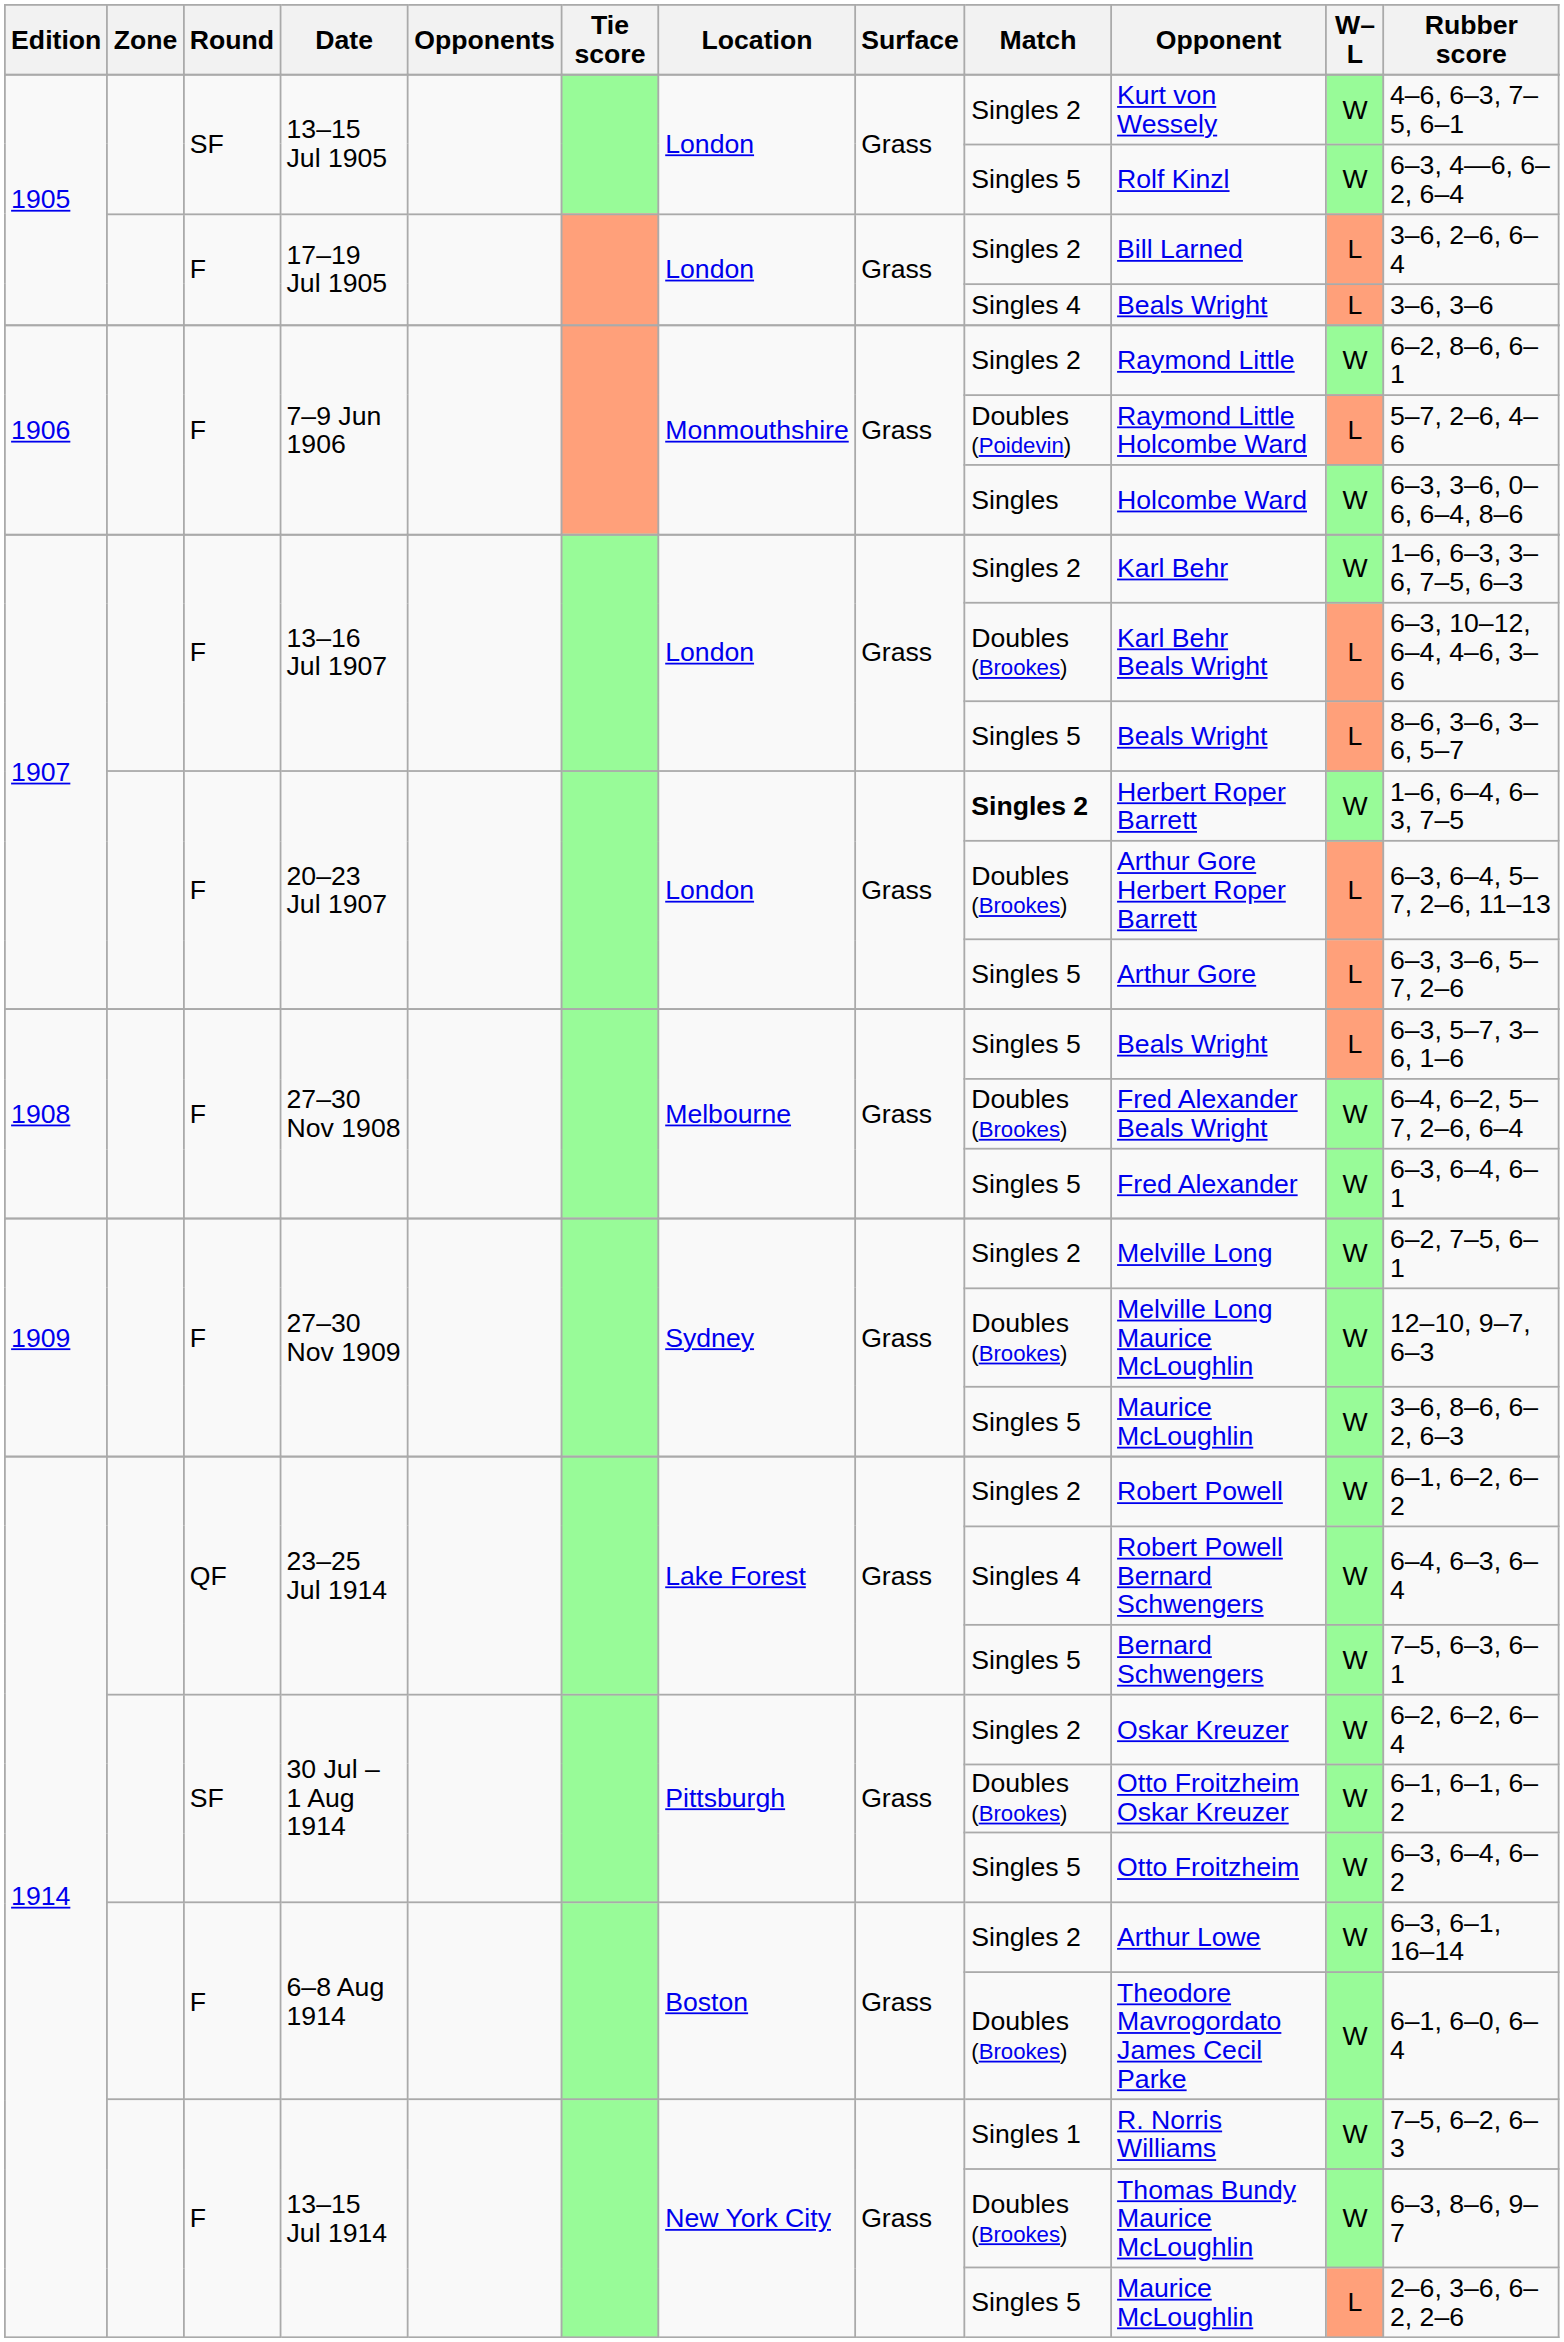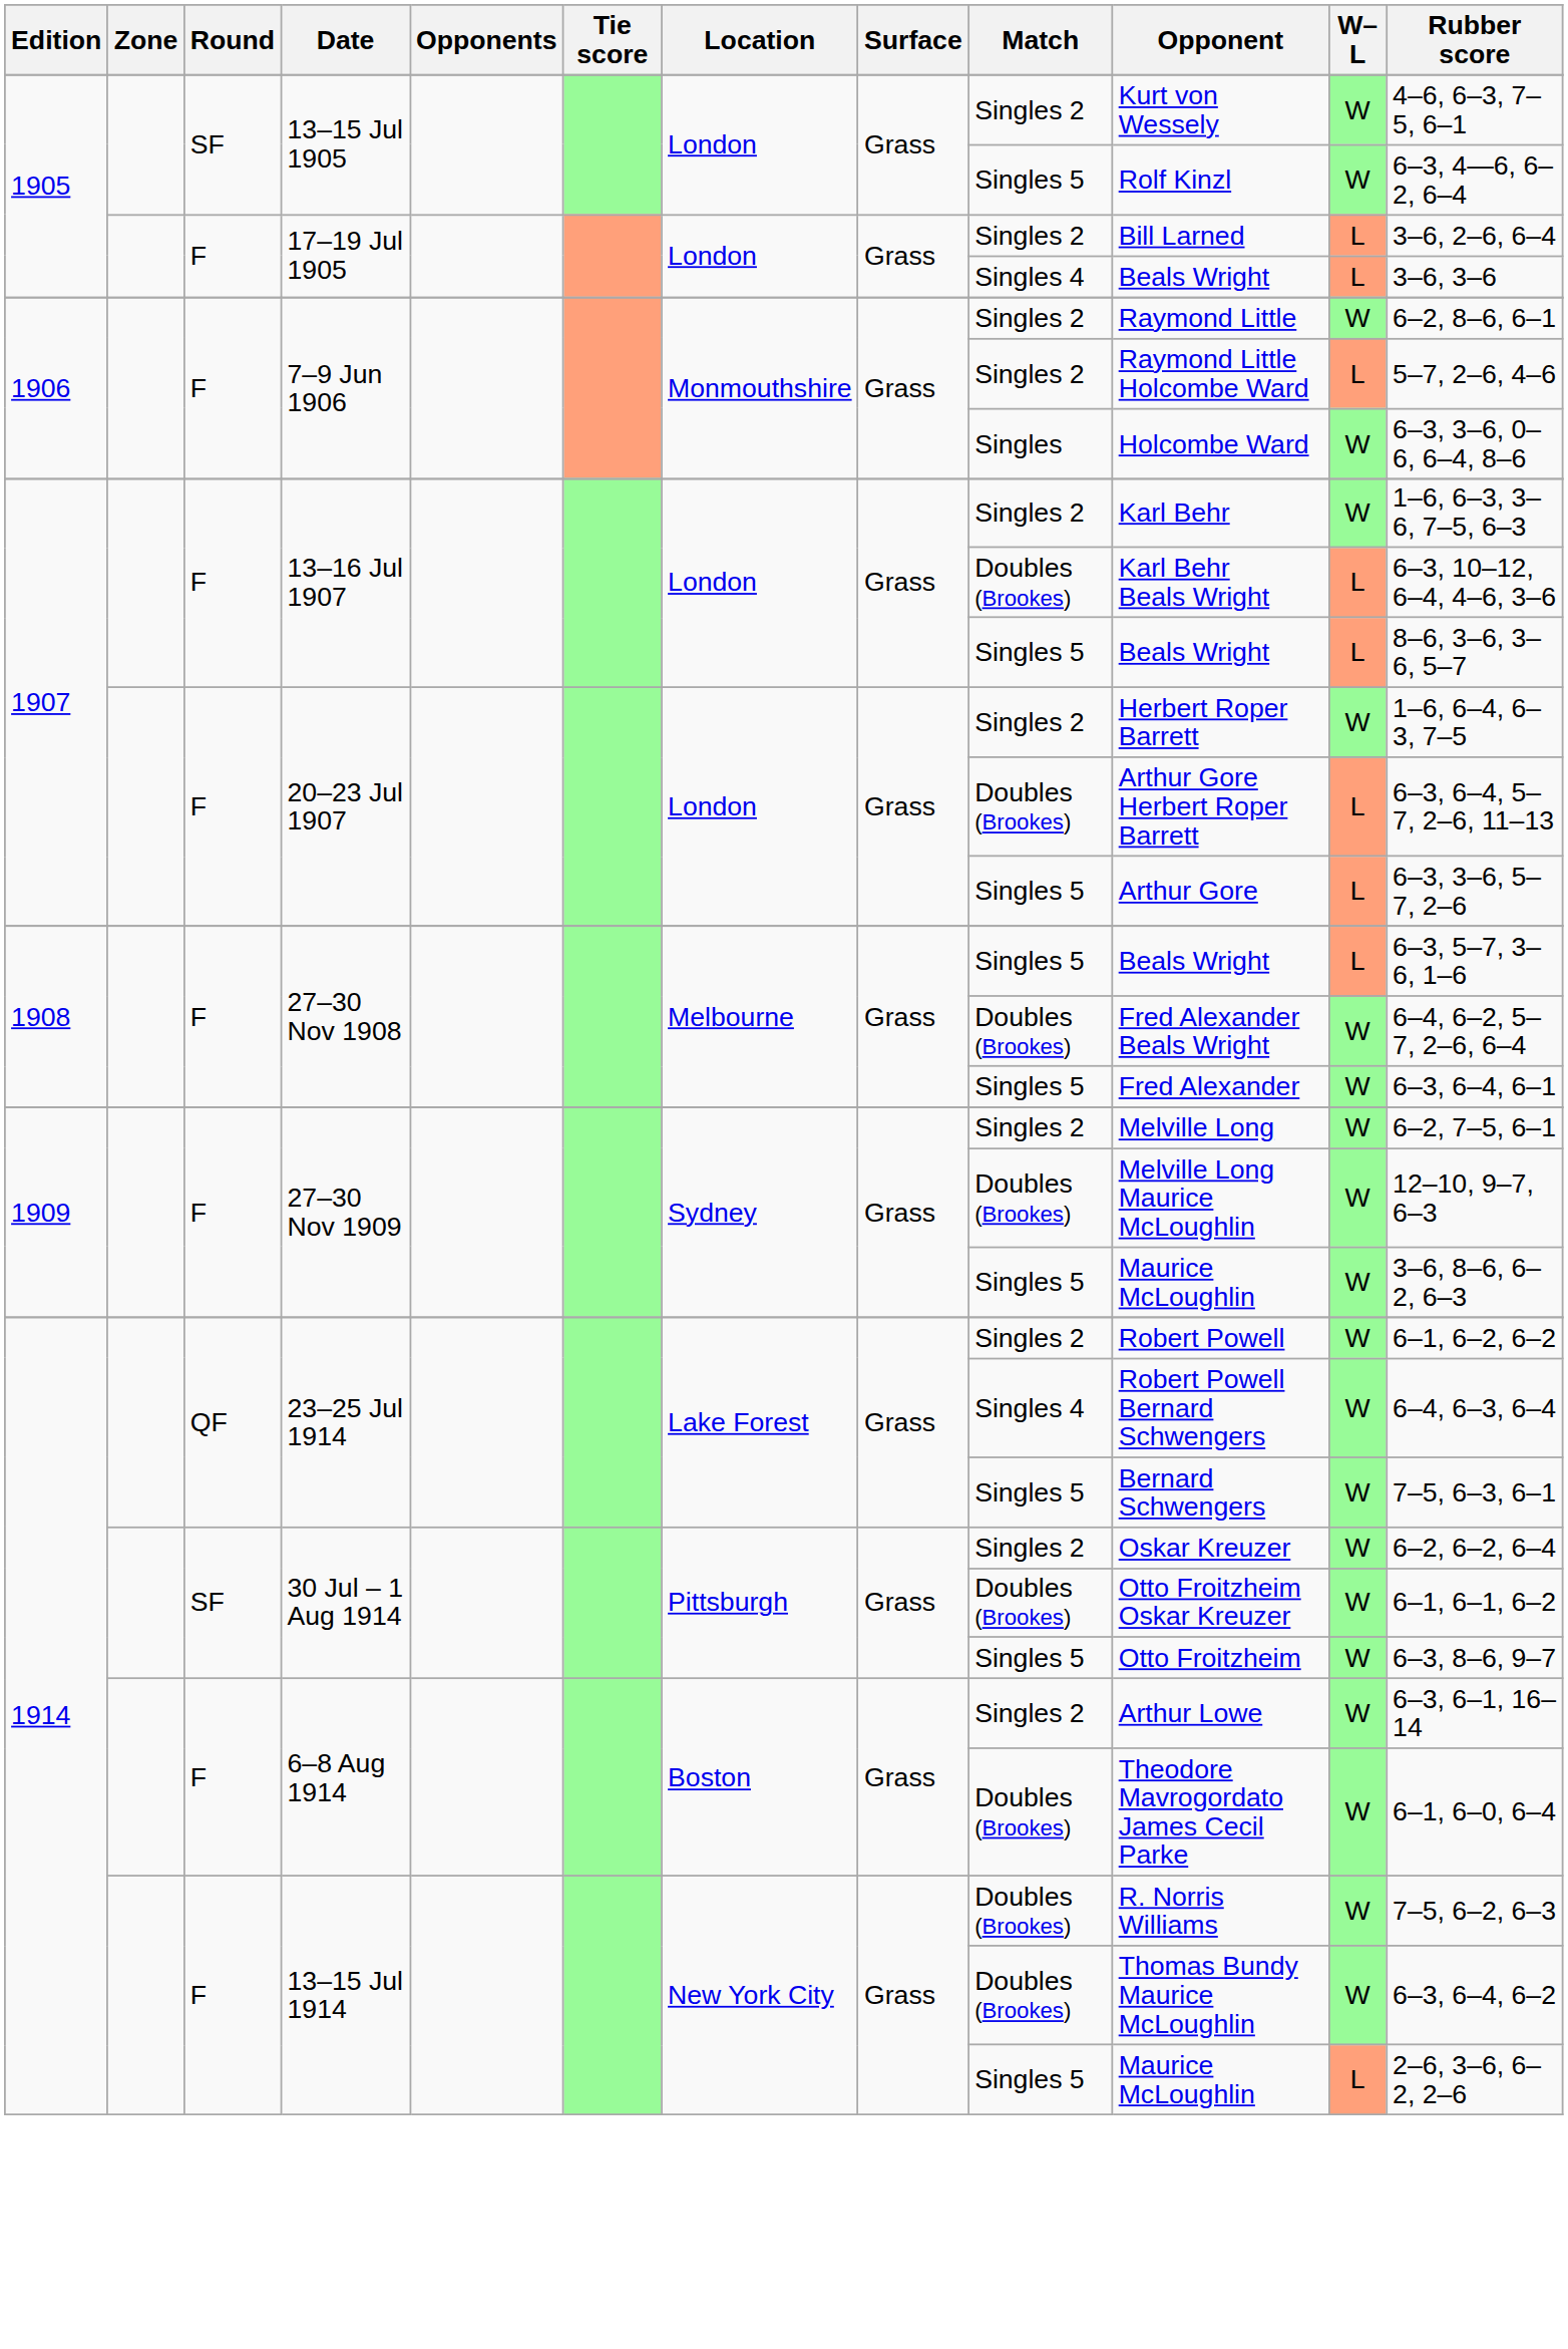row 7 | Match: Doubles (Poidevin) -> Singles 2
row 12 | Match: bold -> normal
row 26 | Rubber score: 6–3, 6–4, 6–2 -> 6–3, 8–6, 9–7
row 29 | Match: Singles 1 -> Doubles (Brookes)
row 30 | Rubber score: 6–3, 8–6, 9–7 -> 6–3, 6–4, 6–2
